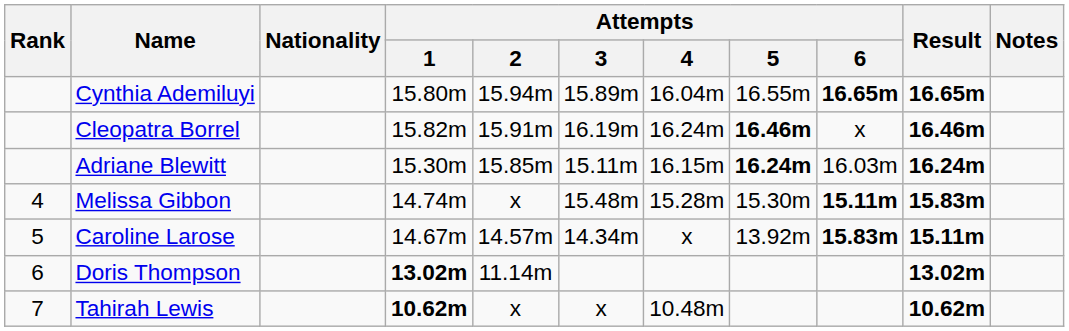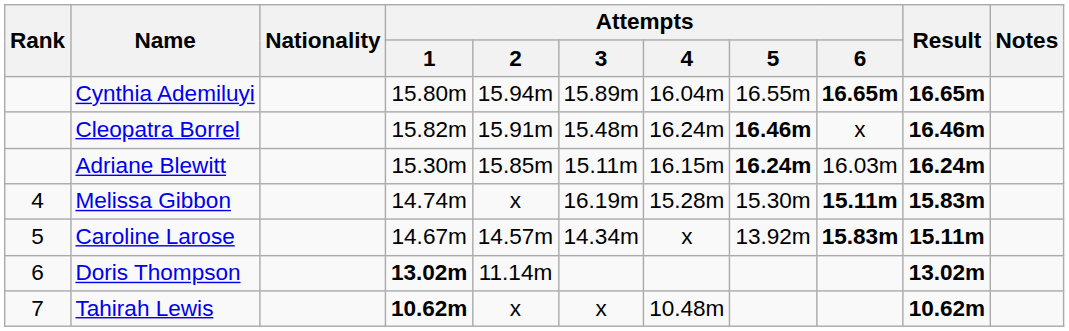Cleopatra Borrel | Attempts / 3: 16.19m -> 15.48m
Melissa Gibbon | Attempts / 3: 15.48m -> 16.19m
